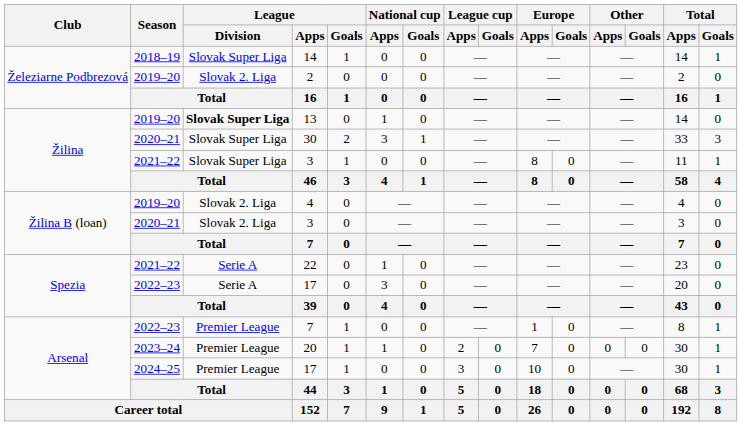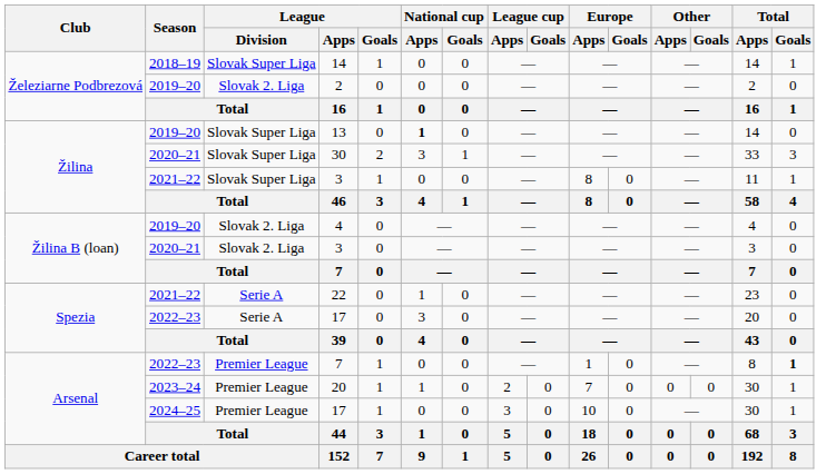13 | League / Division: bold -> normal
13 | National cup / Apps: normal -> bold
2022–23 / 7 | Total / Goals: normal -> bold
